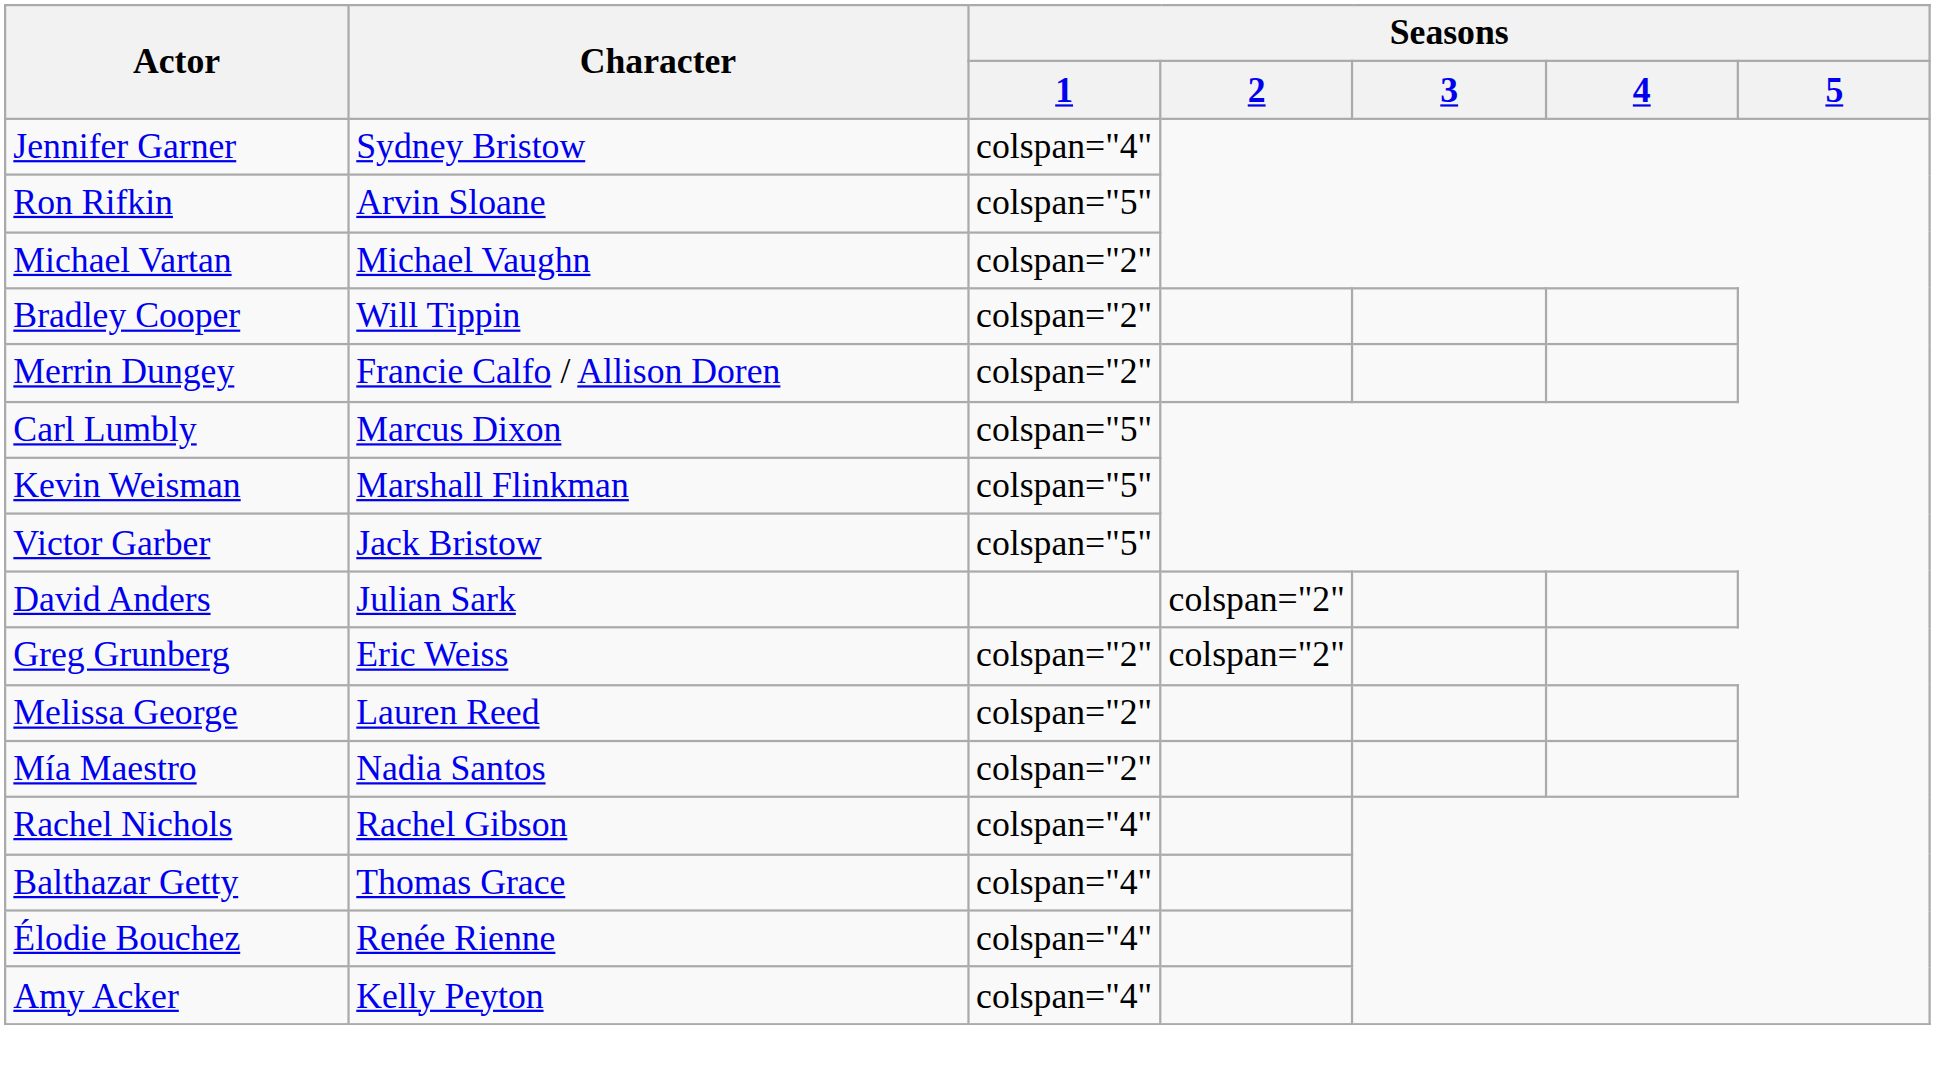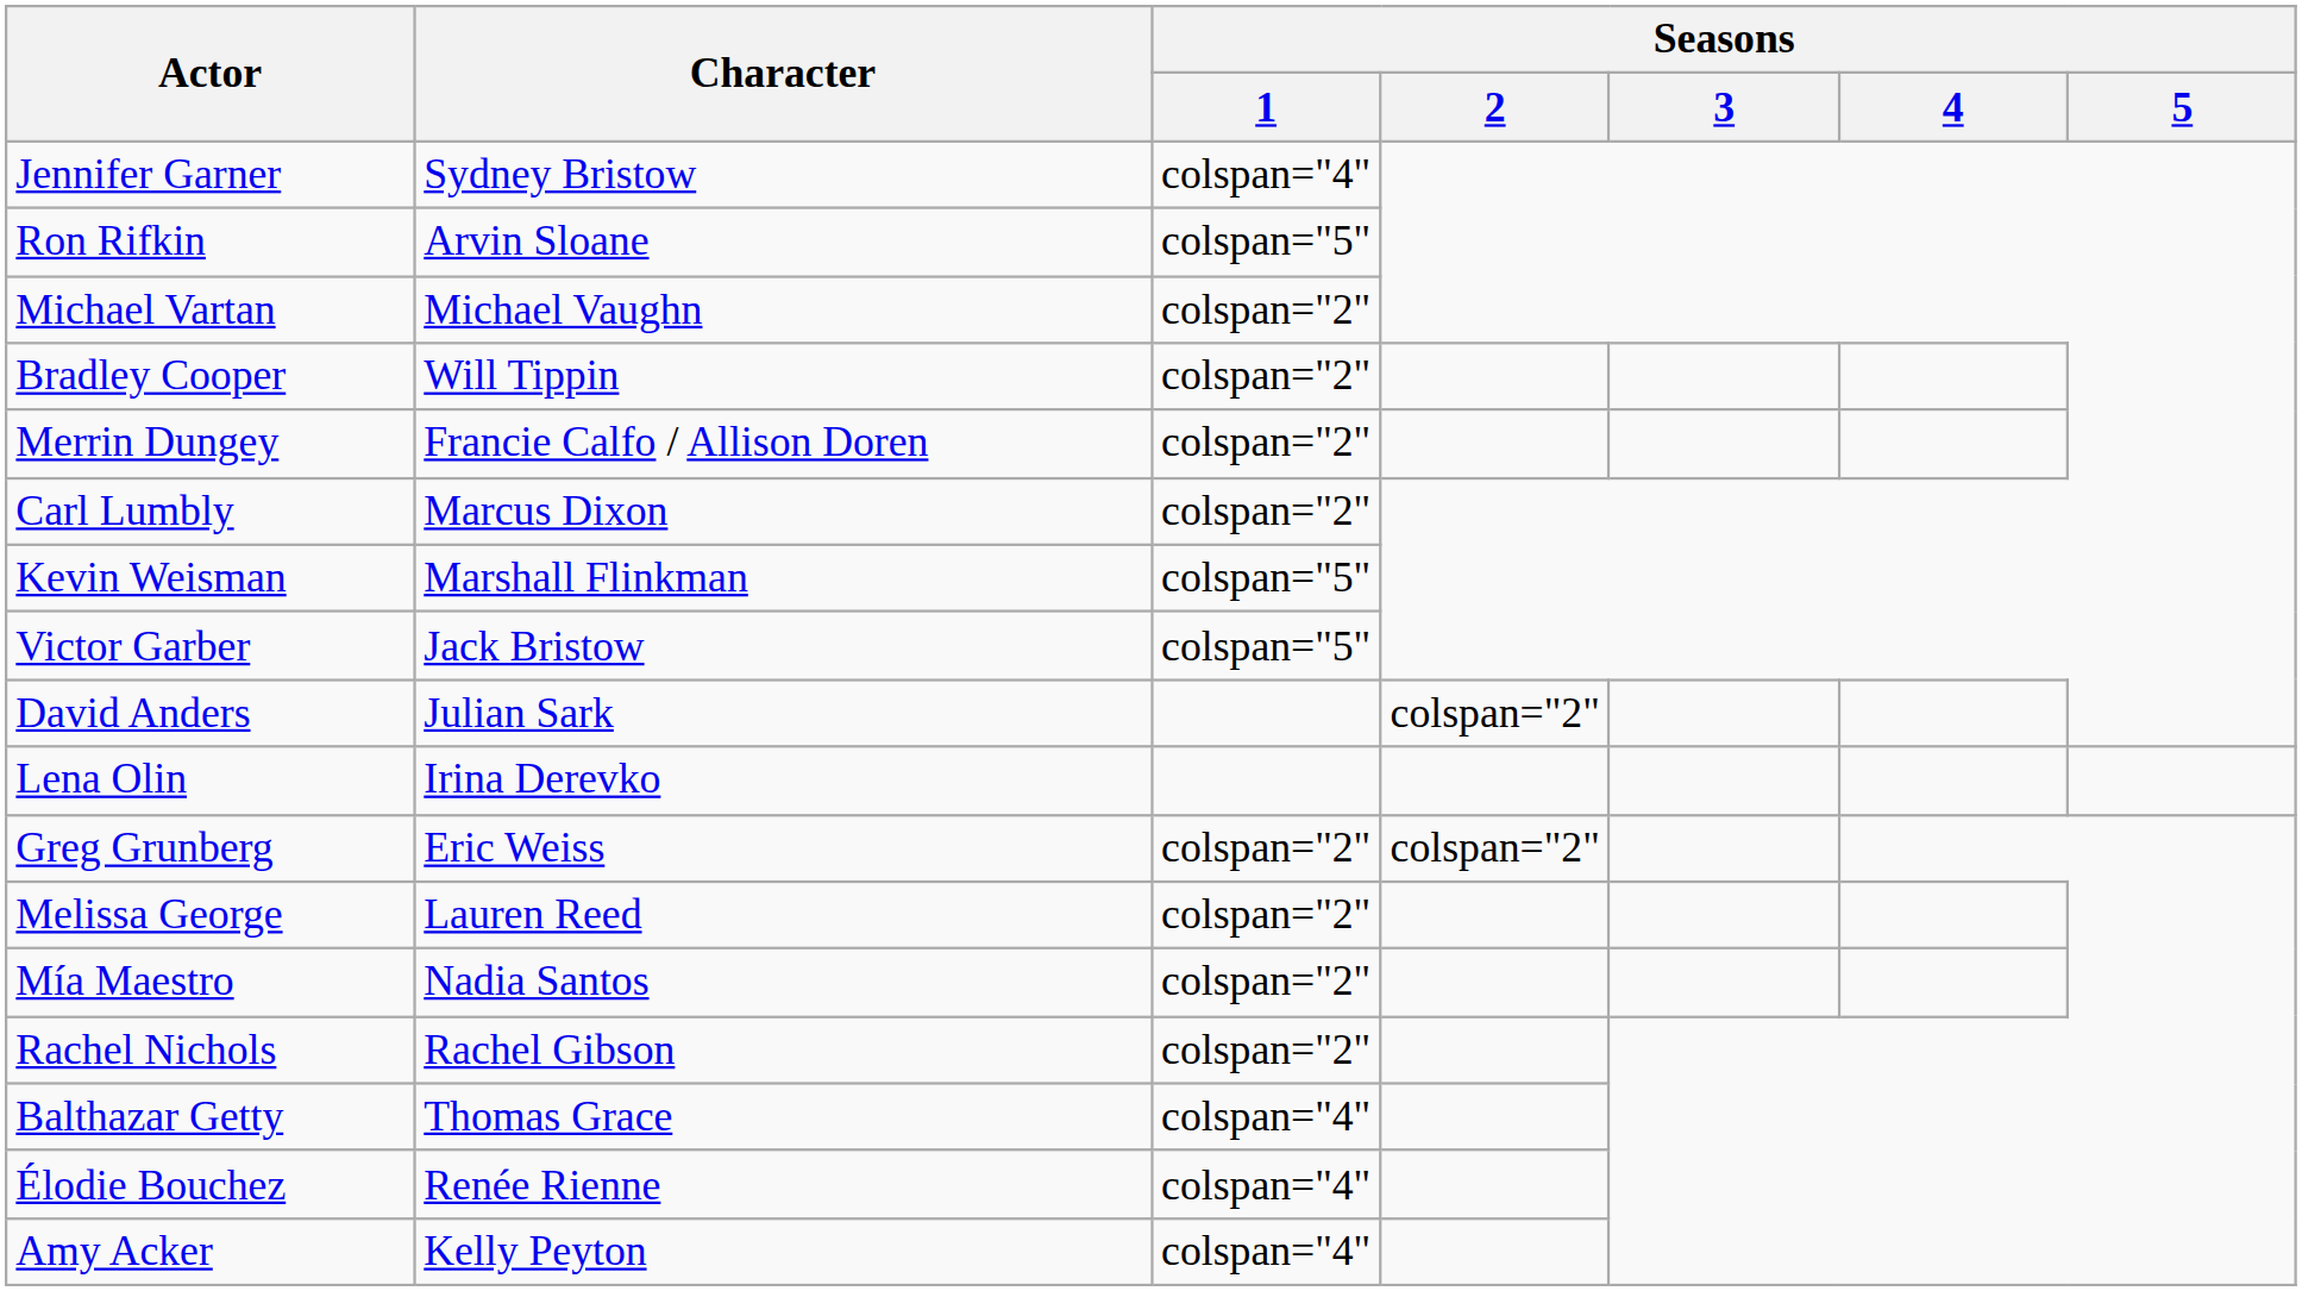Carl Lumbly | Seasons / 1: colspan="5" -> colspan="2"
+ row: Lena Olin | Irina Derevko
Rachel Nichols | Seasons / 1: colspan="4" -> colspan="2"
